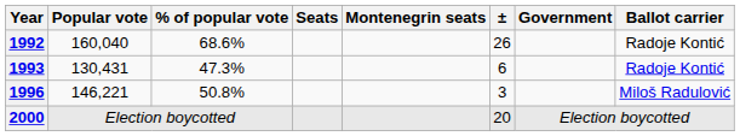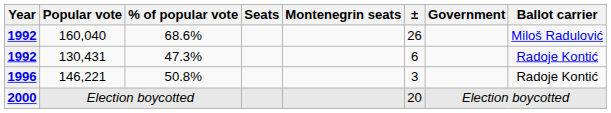160,040 | Ballot carrier: Radoje Kontić -> Miloš Radulović
130,431 | Year: 1993 -> 1992
146,221 | Ballot carrier: Miloš Radulović -> Radoje Kontić
